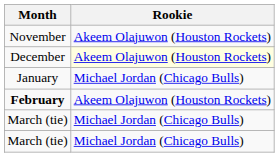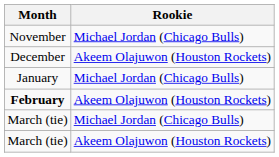row 2 | Rookie: Akeem Olajuwon (Houston Rockets) -> Michael Jordan (Chicago Bulls)
row 3 | Rookie: lightyellow background -> no background
row 7 | Rookie: Michael Jordan (Chicago Bulls) -> Akeem Olajuwon (Houston Rockets)
